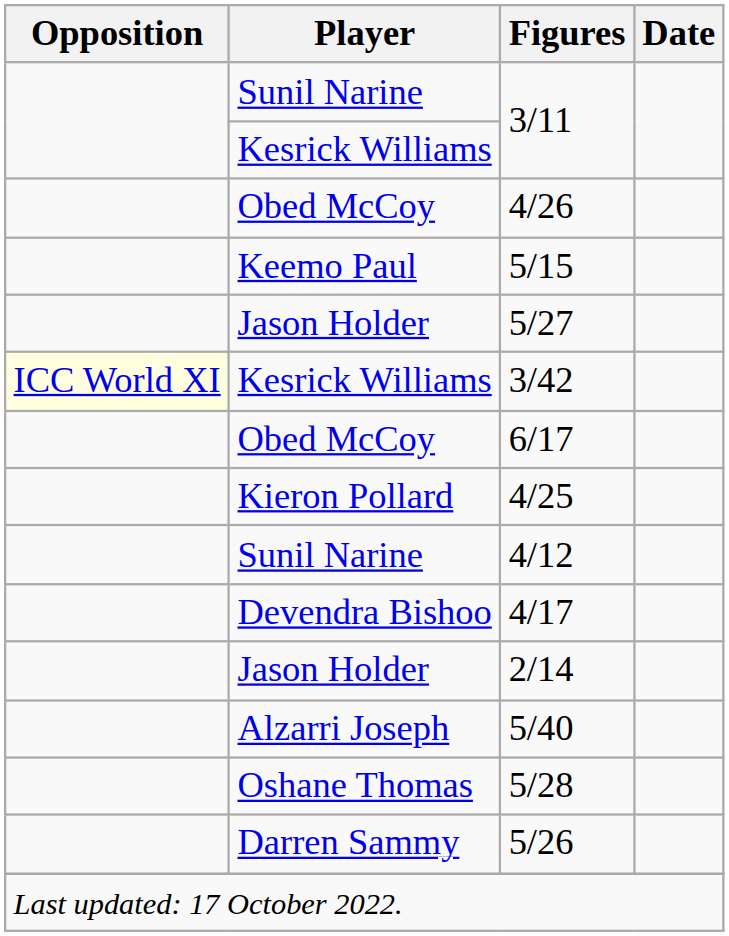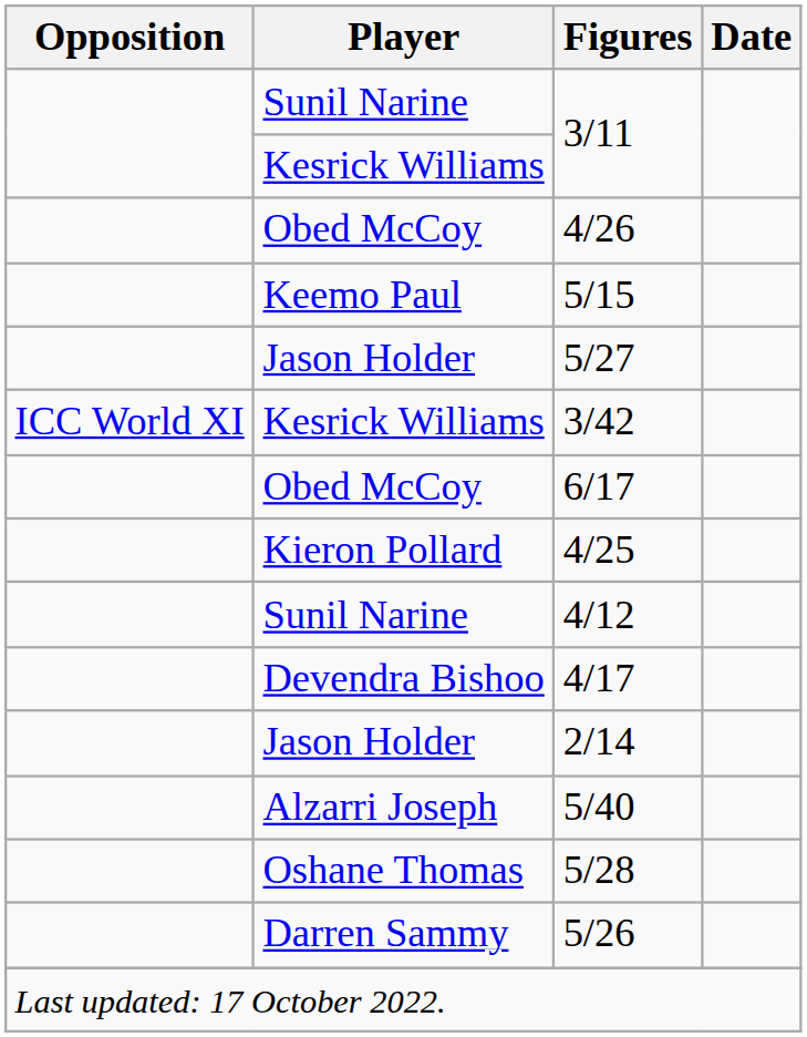3/42 | Opposition: lightyellow background -> no background
